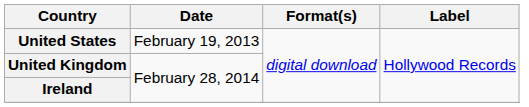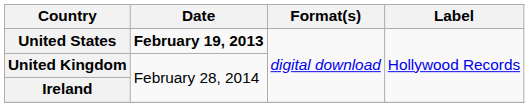United States | Date: normal -> bold
